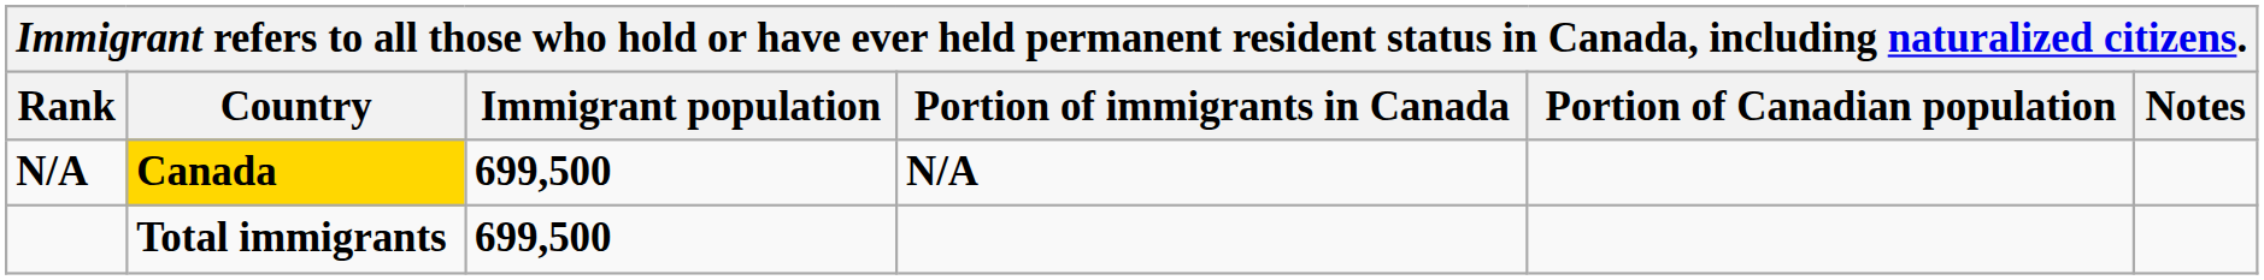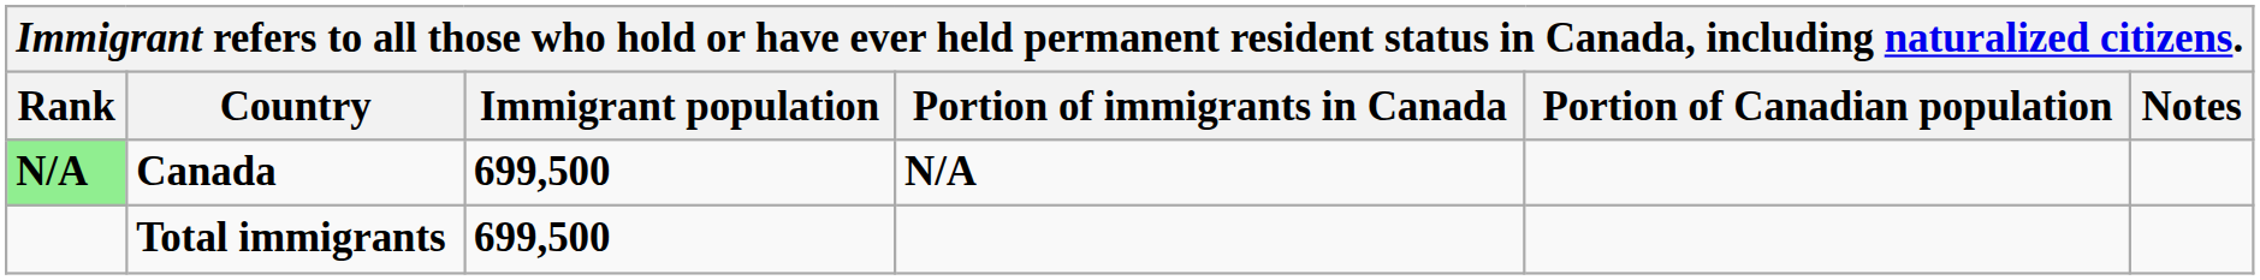row 3 | Rank: no background -> lightgreen background
row 3 | Country: gold background -> no background
